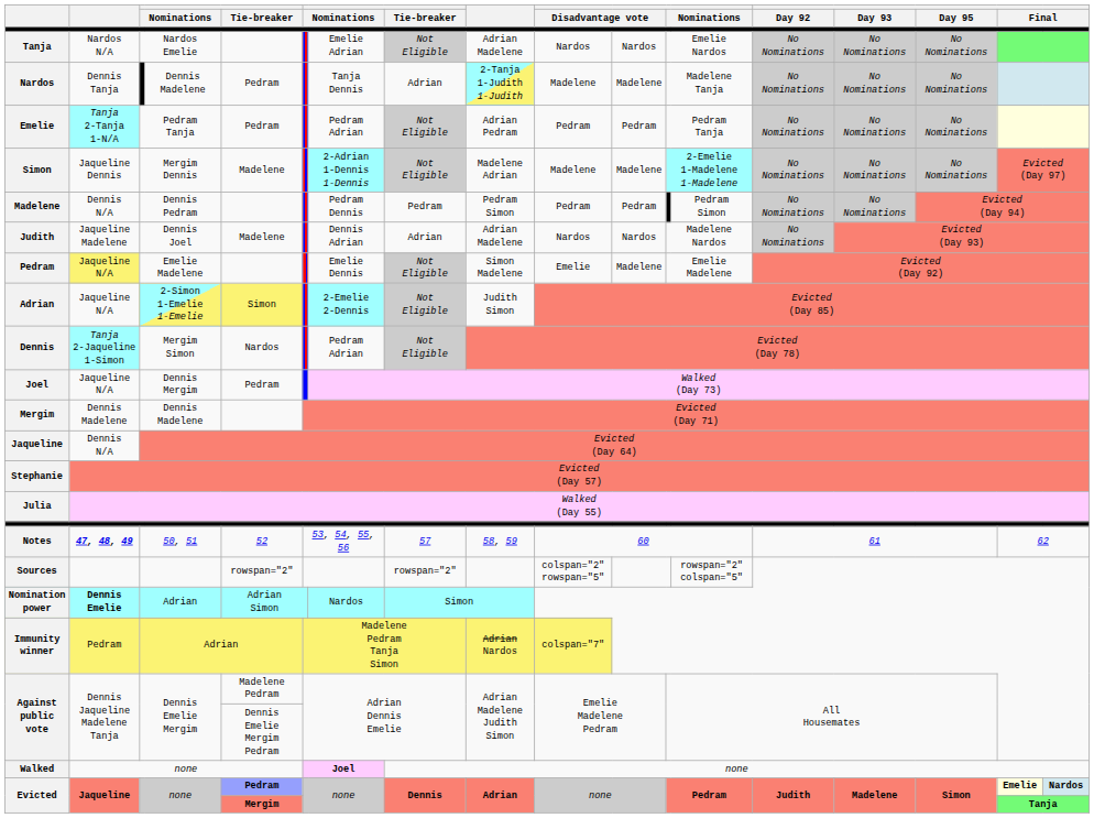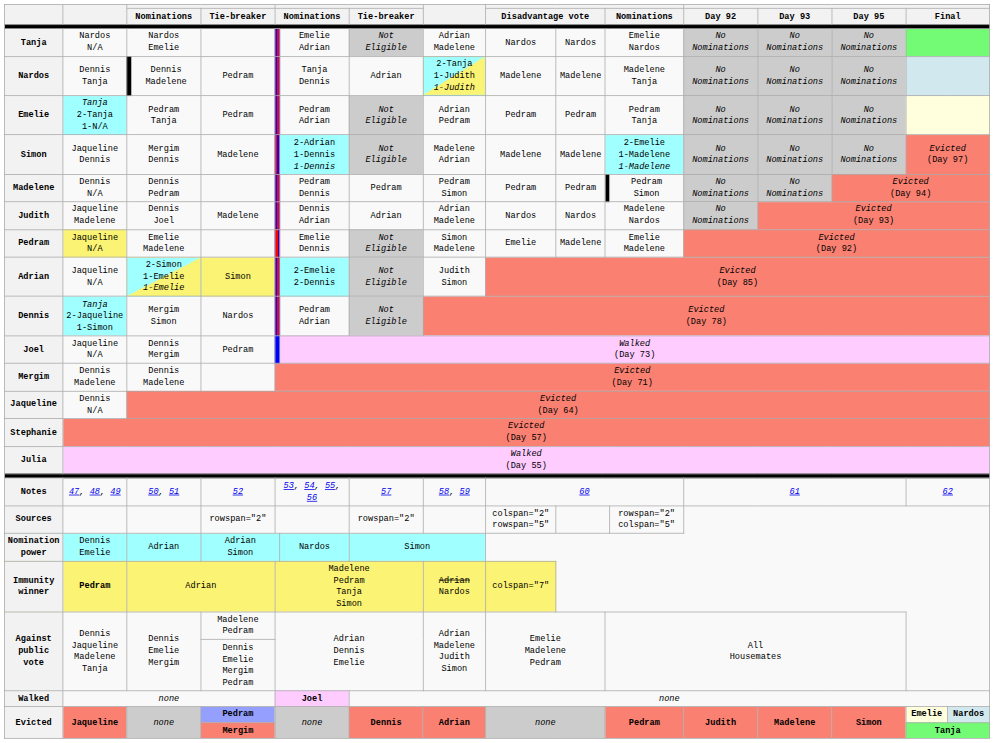Notes | column 2: bold -> normal
Nomination power | column 2: bold -> normal
Immunity winner | column 2: normal -> bold
